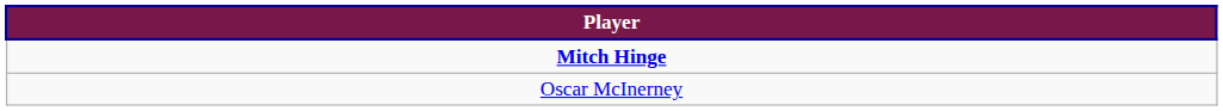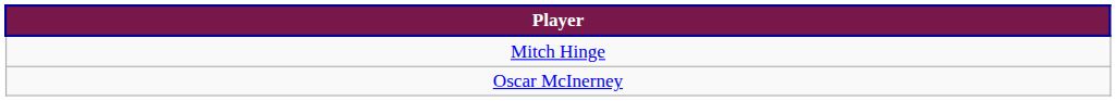row 2 | column 1: bold -> normal
